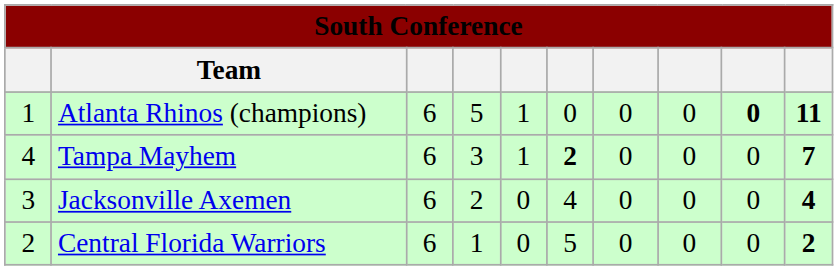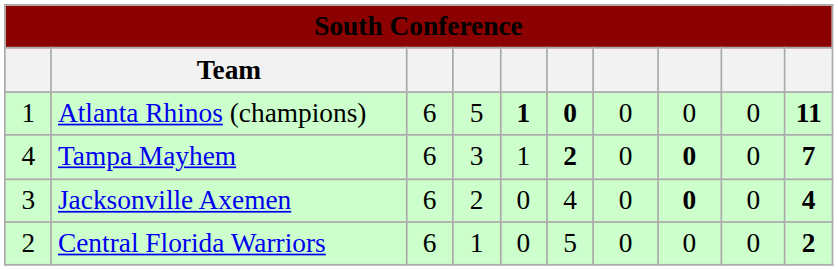Atlanta Rhinos (champions) | column 5: normal -> bold
Atlanta Rhinos (champions) | column 6: normal -> bold
Atlanta Rhinos (champions) | column 9: bold -> normal
Tampa Mayhem | column 8: normal -> bold
Jacksonville Axemen | column 8: normal -> bold
